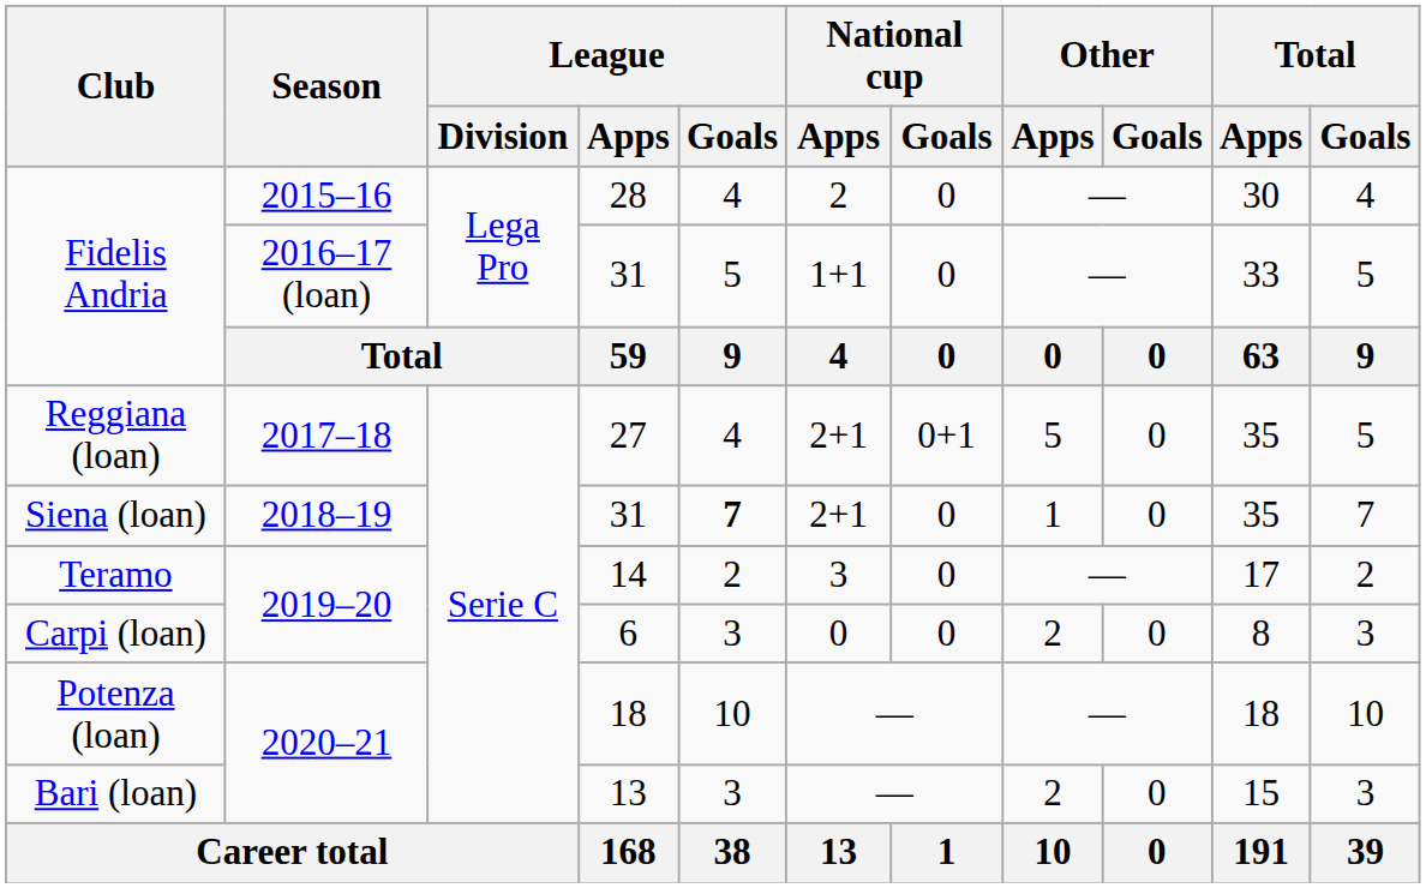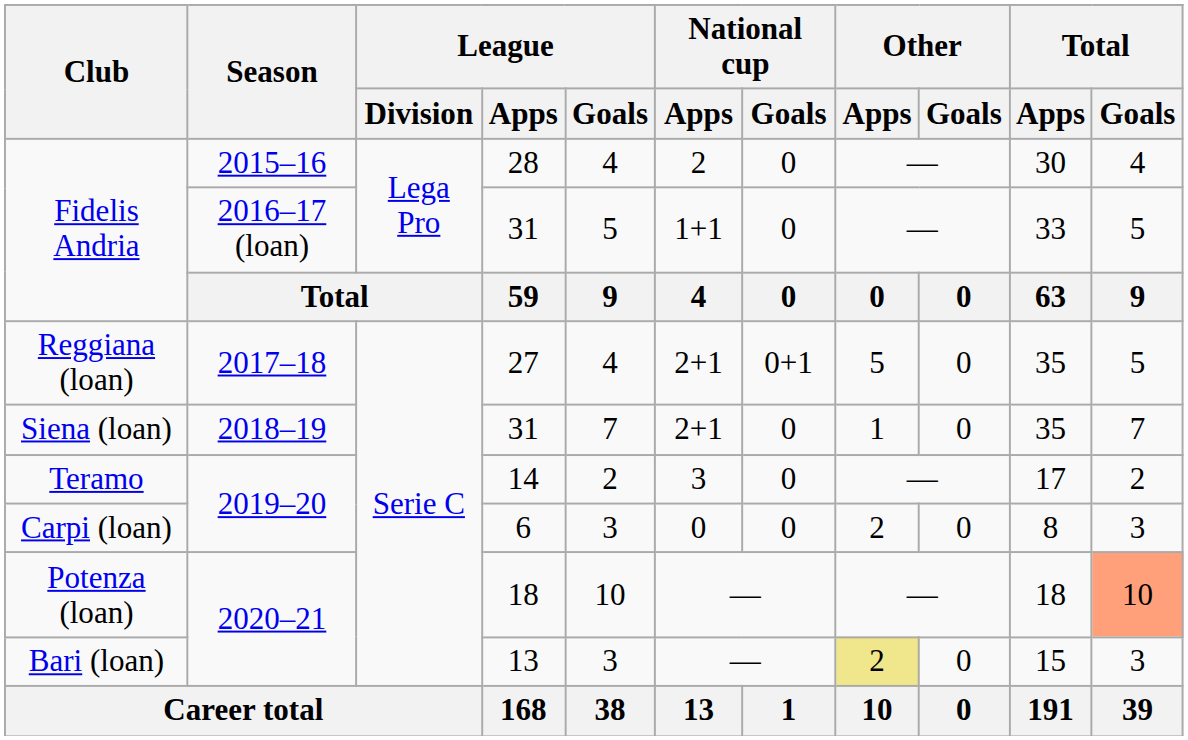Siena (loan) | League / Goals: bold -> normal
Potenza (loan) | Total / Goals: no background -> lightsalmon background
Bari (loan) | Other / Apps: no background -> khaki background
